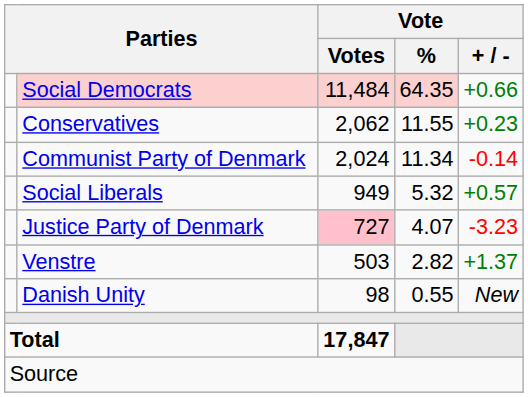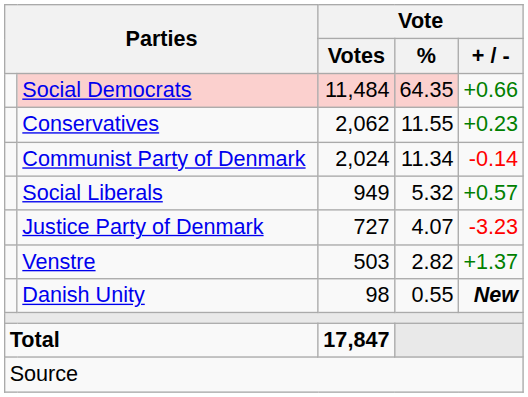Justice Party of Denmark | Vote / Votes: pink background -> no background
Danish Unity | Vote / + / -: normal -> bold
